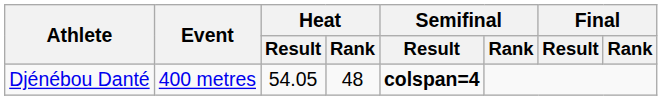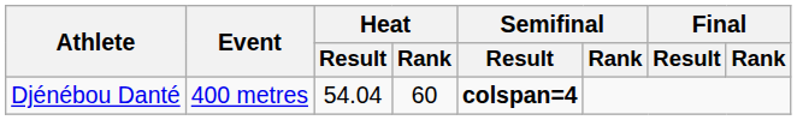Djénébou Danté | Heat / Result: 54.05 -> 54.04
Djénébou Danté | Heat / Rank: 48 -> 60
